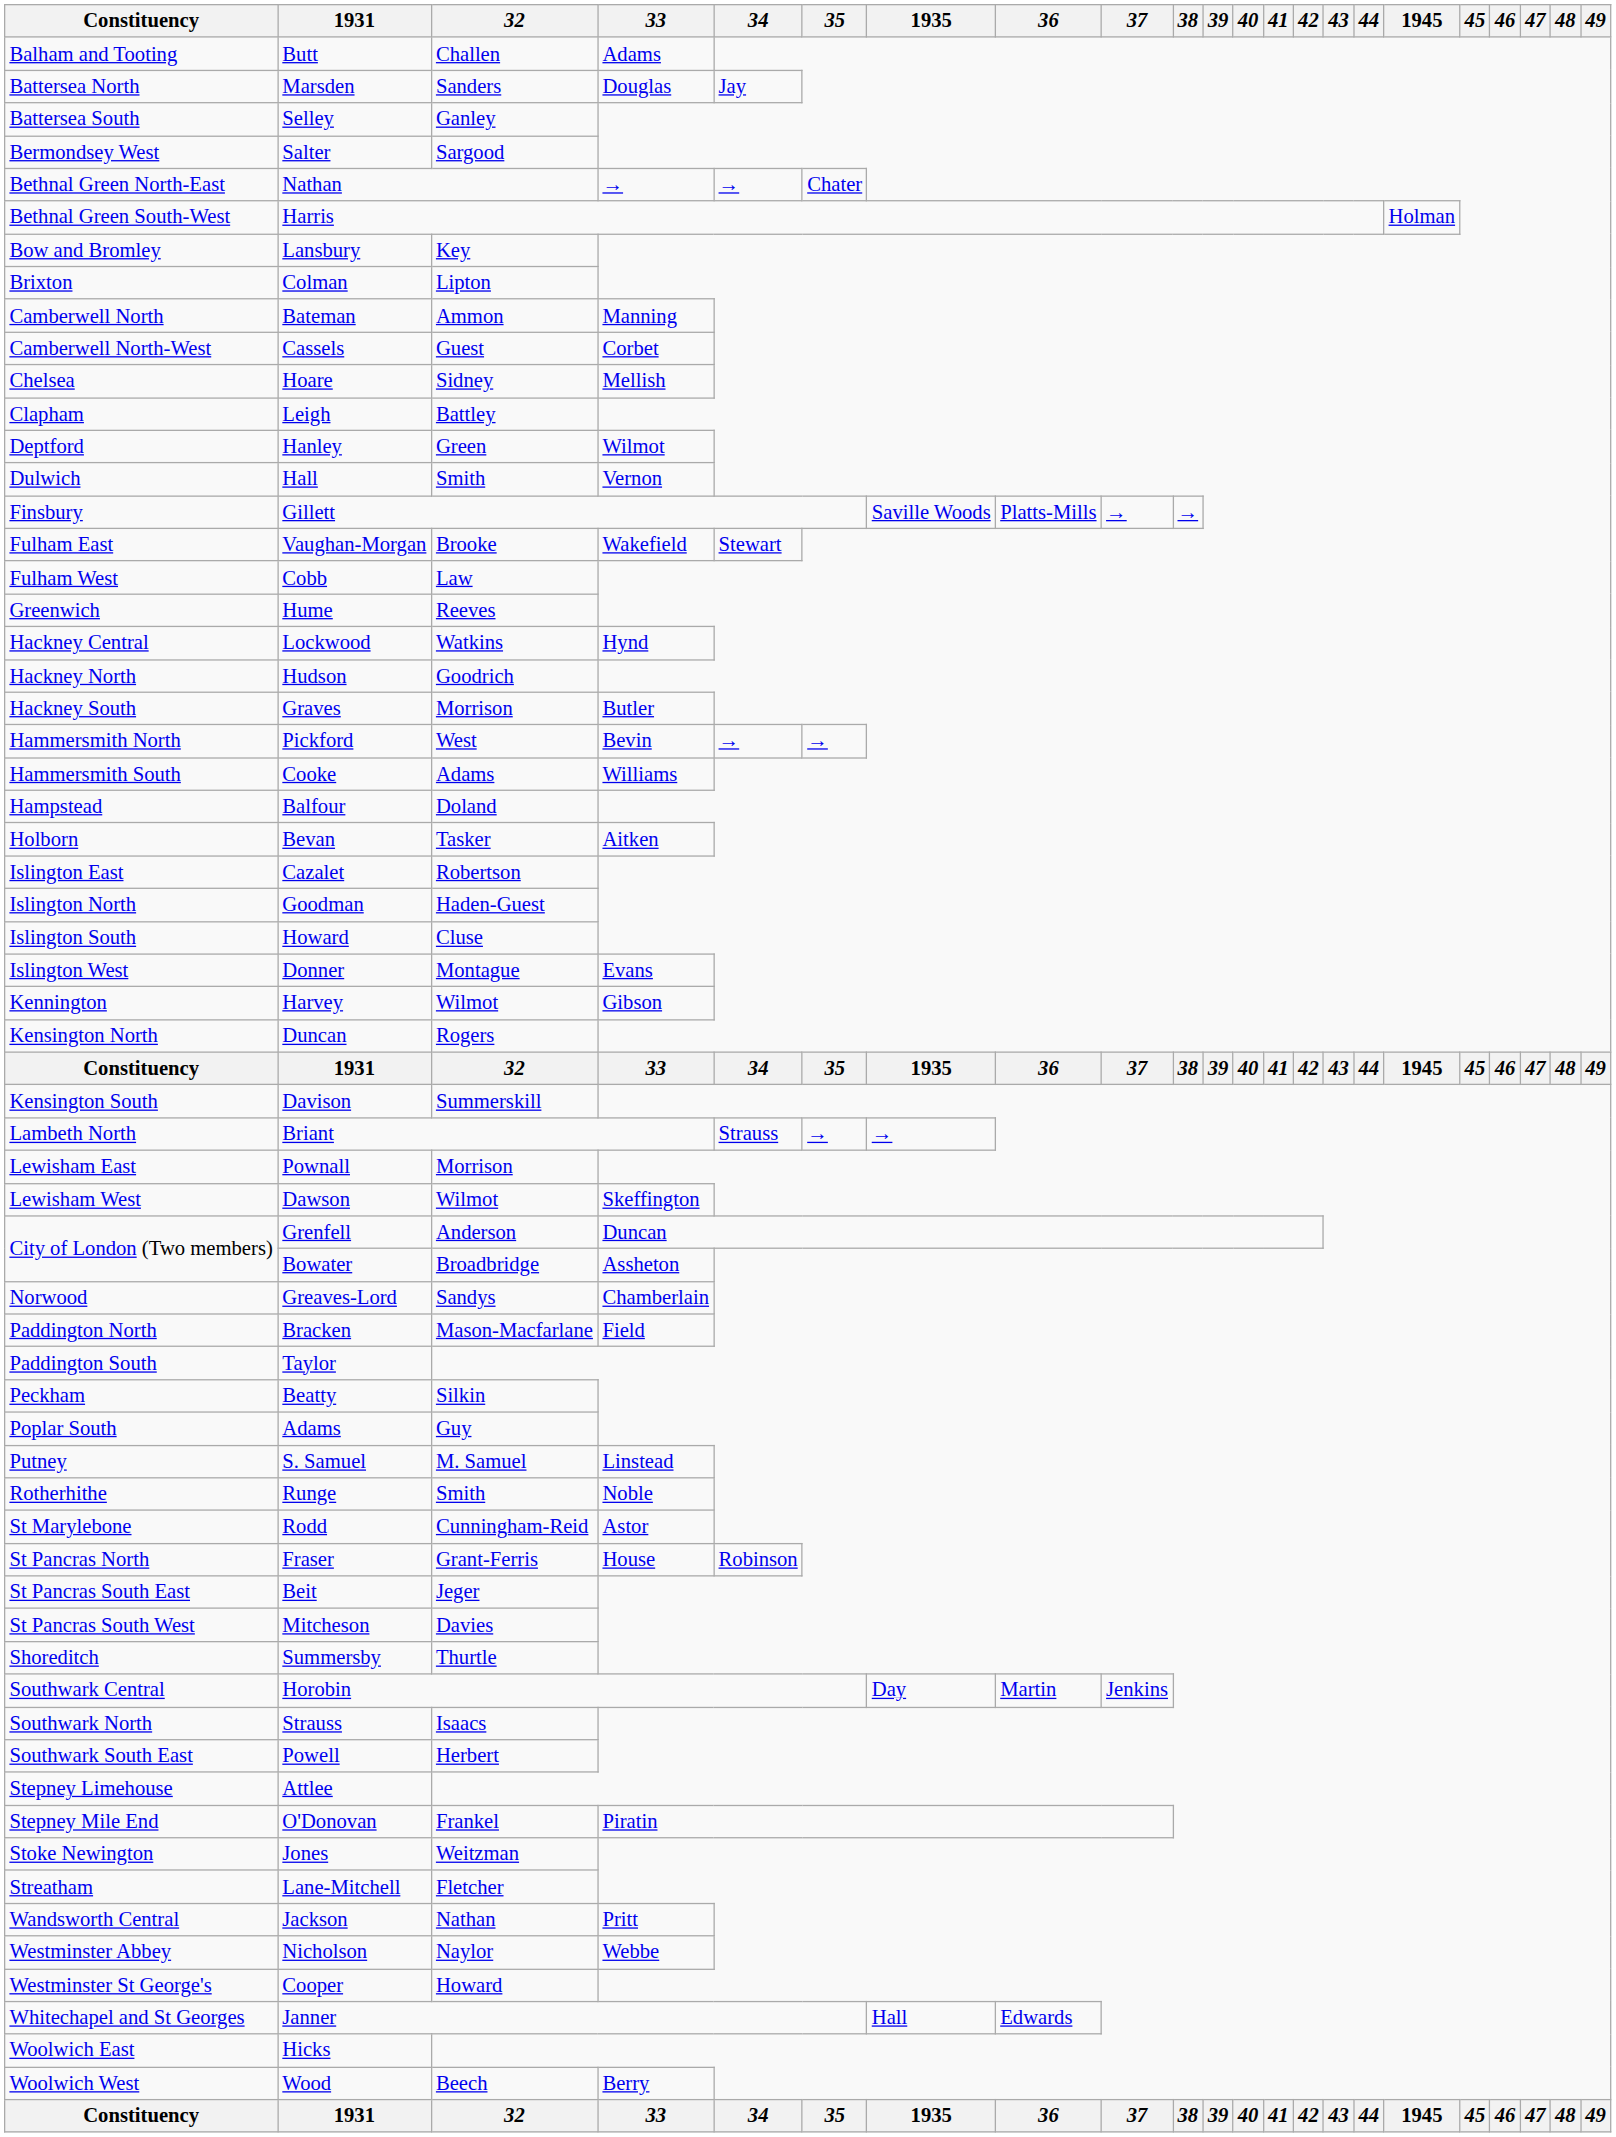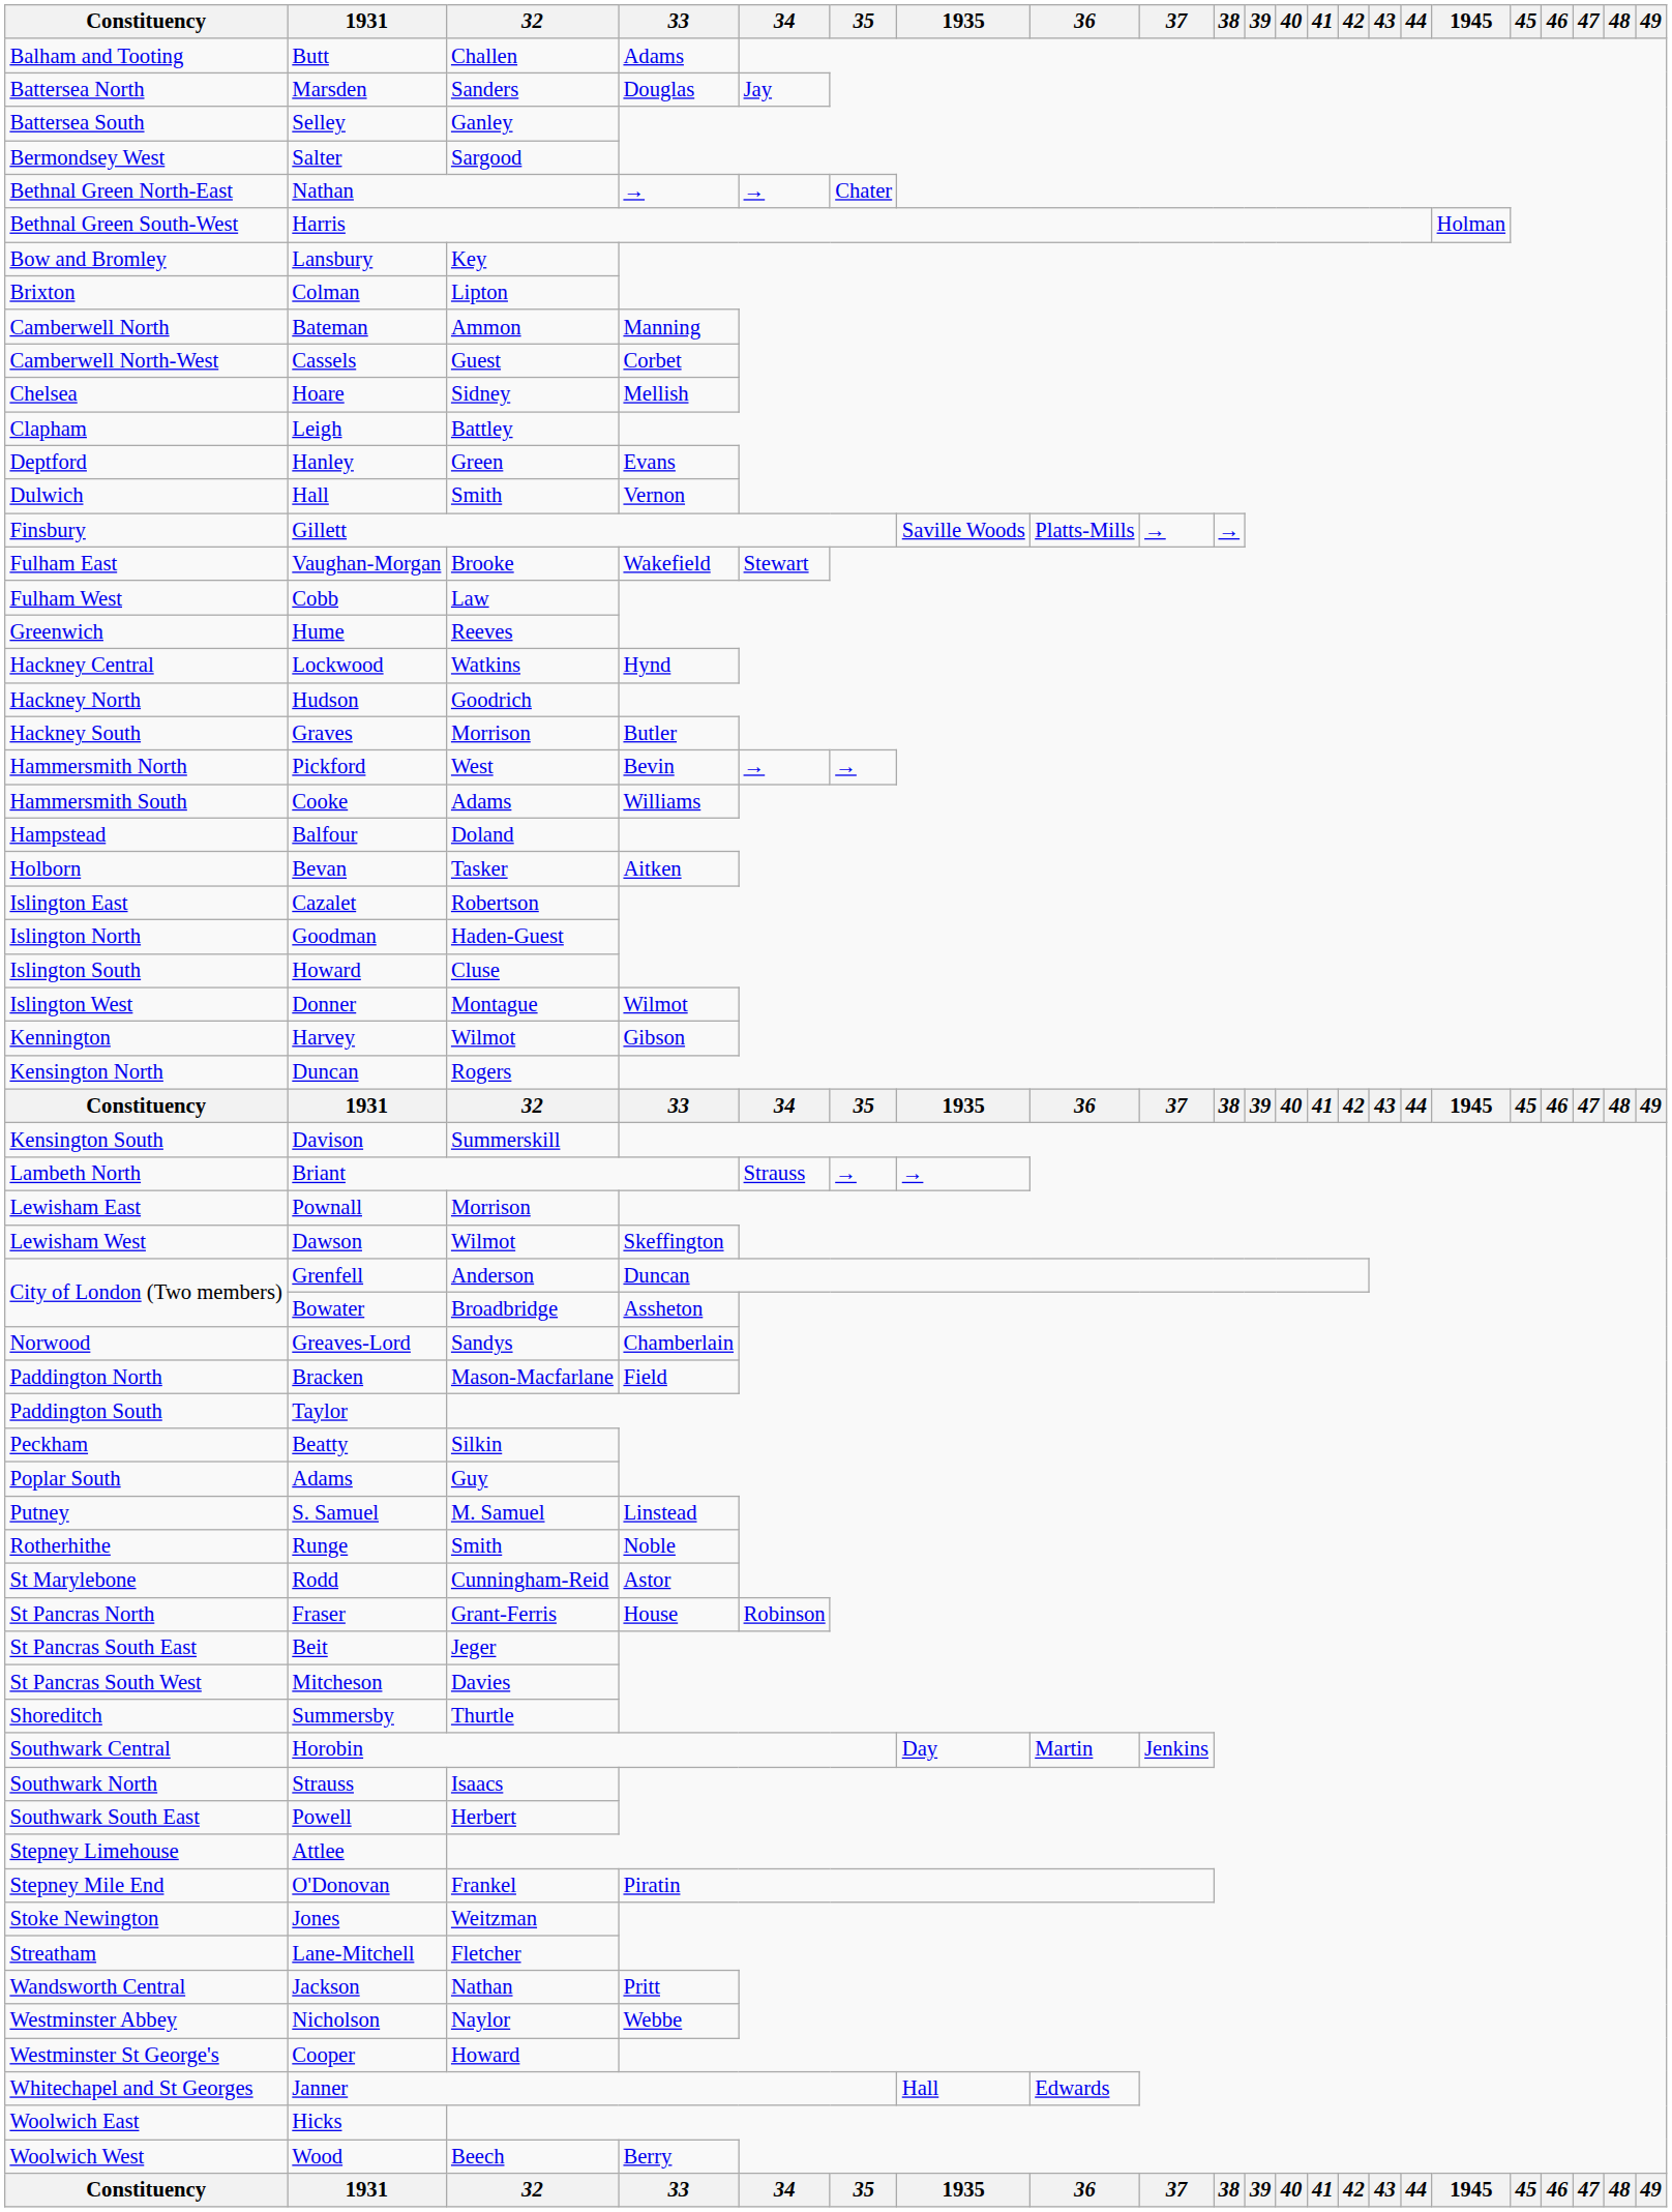Hanley | 33: Wilmot -> Evans
Donner | 33: Evans -> Wilmot
